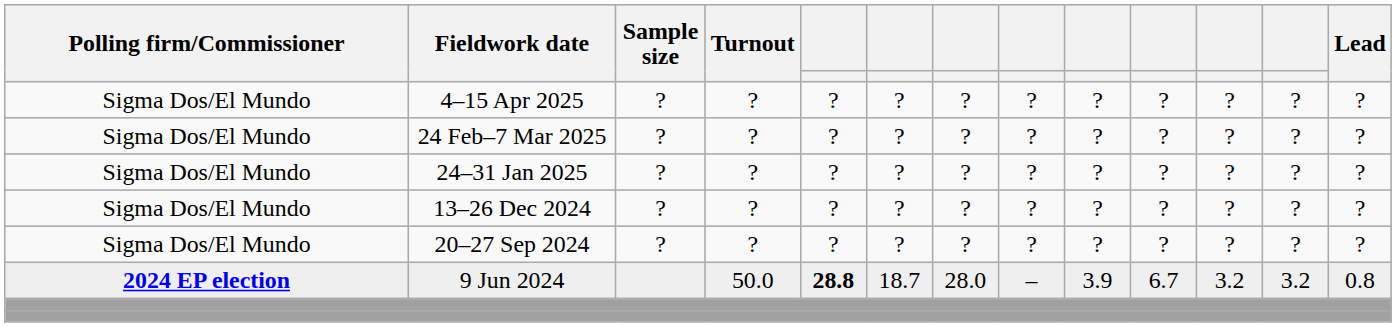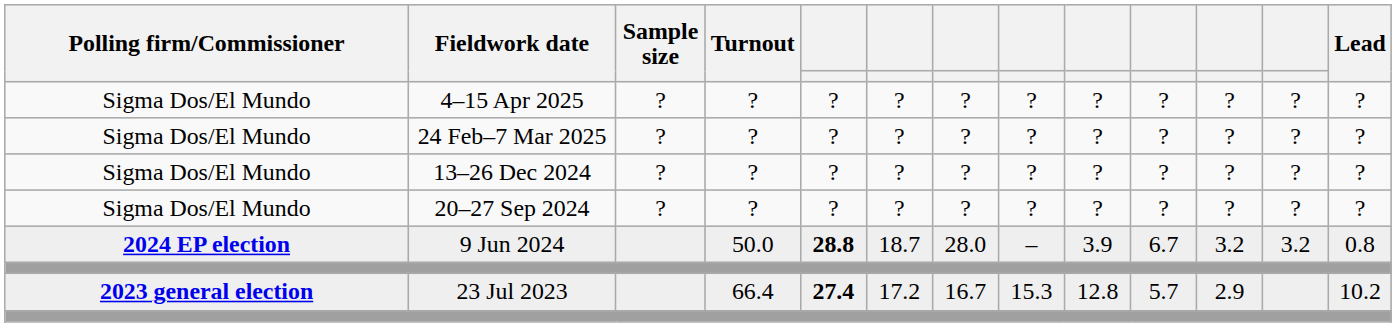- row: Sigma Dos/El Mundo | 24–31 Jan 2025 | ? | ? | ? | ? | ? | ? | ? | ? | ? | ? | ?
+ row: 2023 general election | 23 Jul 2023 | 66.4 | 27.4 | 17.2 | 16.7 | 15.3 | 12.8 | 5.7 | 2.9 | 10.2
